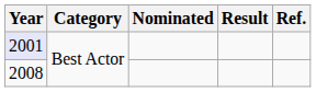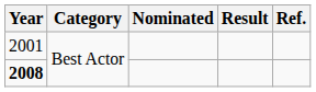2001 | Year: lavender background -> no background
2008 | Year: normal -> bold
